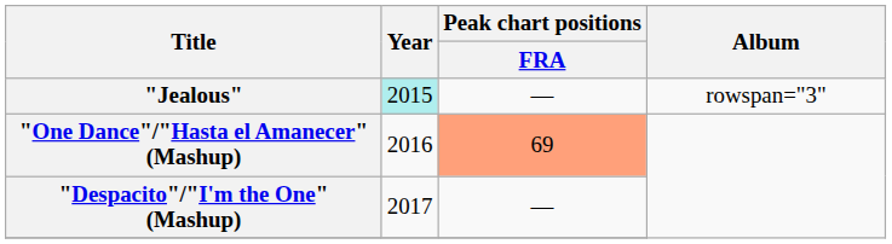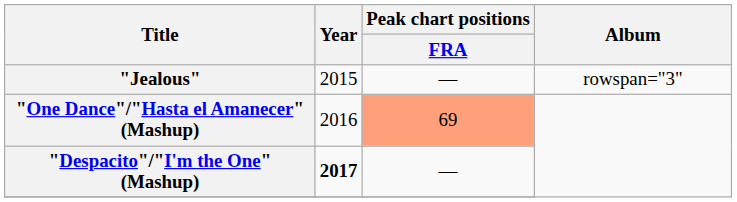"Jealous" | Year: paleturquoise background -> no background
"Despacito"/"I'm the One" (Mashup) | Year: normal -> bold
